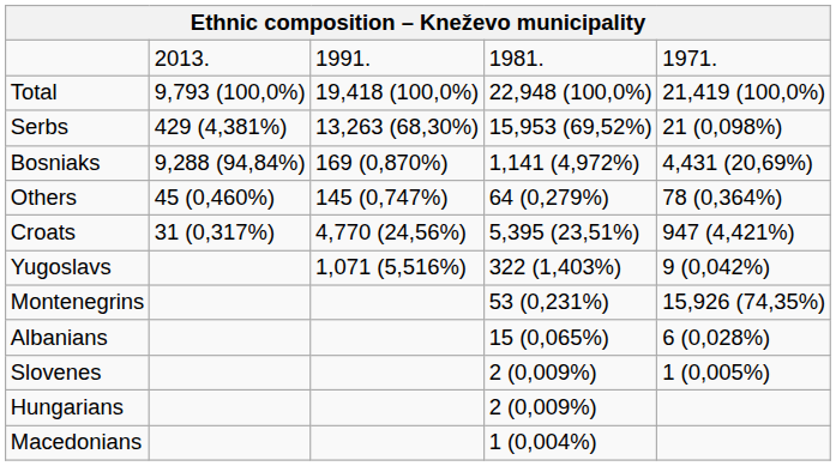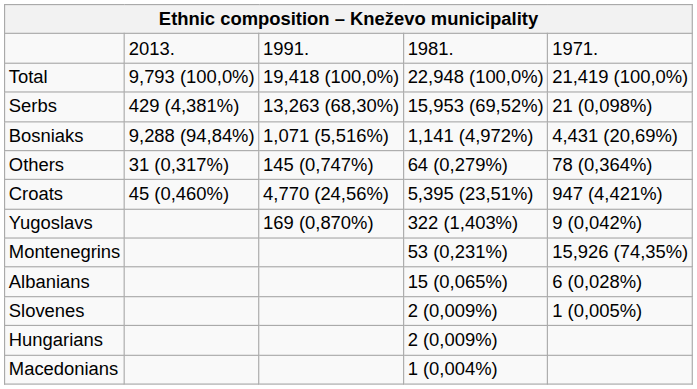Bosniaks | column 3: 169 (0,870%) -> 1,071 (5,516%)
Others | column 2: 45 (0,460%) -> 31 (0,317%)
Croats | column 2: 31 (0,317%) -> 45 (0,460%)
Yugoslavs | column 3: 1,071 (5,516%) -> 169 (0,870%)
